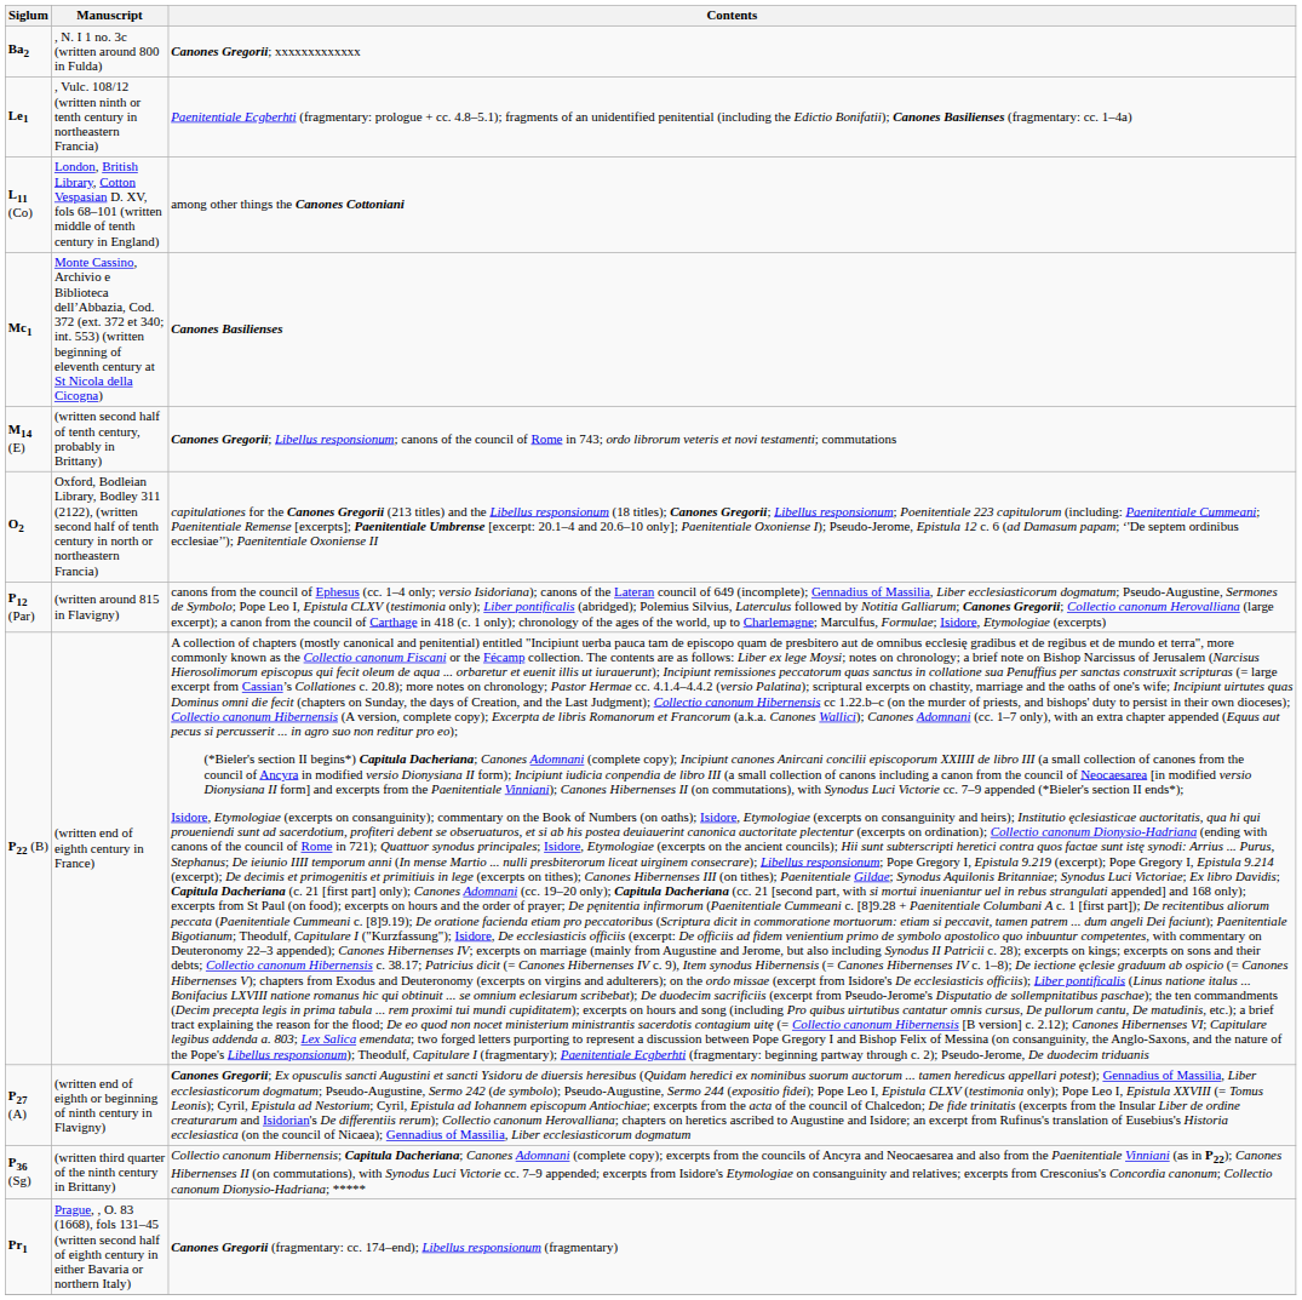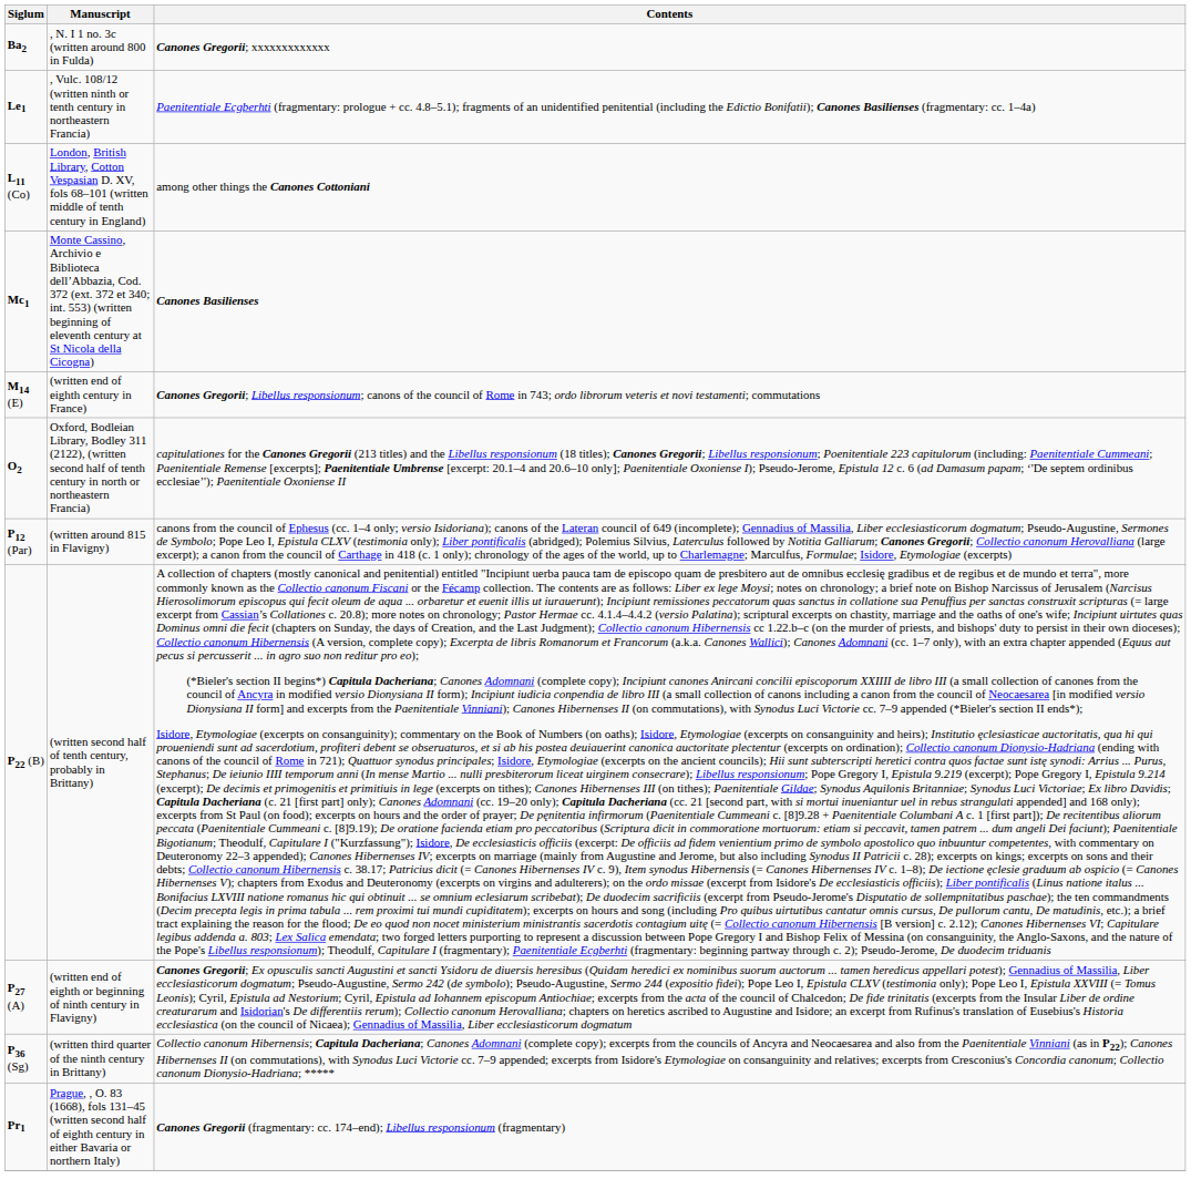M14 (E) | Manuscript: (written second half of tenth century, probably in Brittany) -> (written end of eighth century in France)
P22 (B) | Manuscript: (written end of eighth century in France) -> (written second half of tenth century, probably in Brittany)
